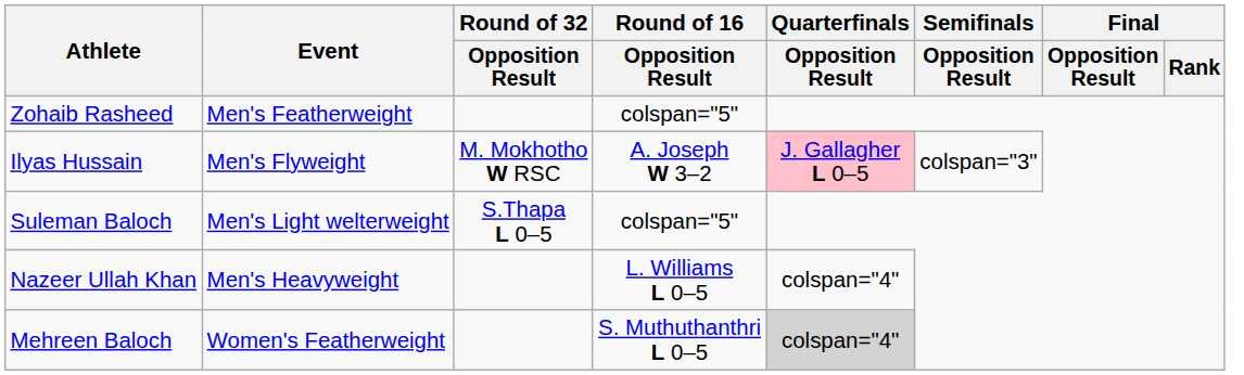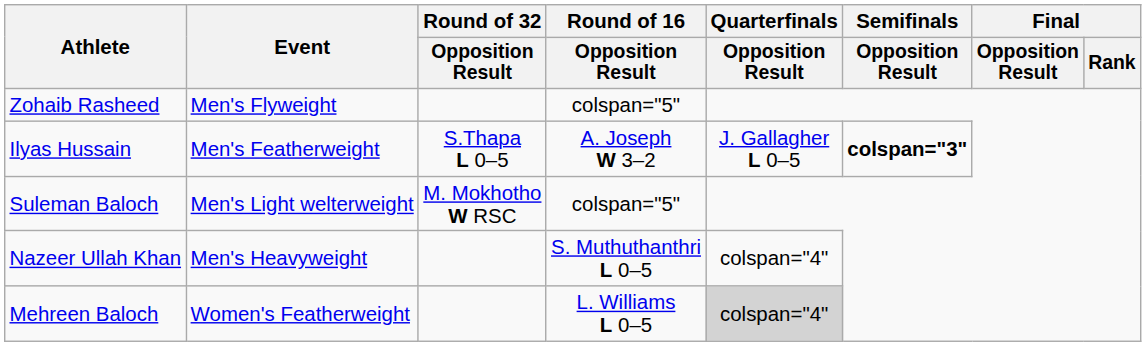Zohaib Rasheed | Event: Men's Featherweight -> Men's Flyweight
Ilyas Hussain | Event: Men's Flyweight -> Men's Featherweight
Ilyas Hussain | Round of 32 / Opposition Result: M. Mokhotho W RSC -> S.Thapa L 0–5
Ilyas Hussain | Quarterfinals / Opposition Result: pink background -> no background
Ilyas Hussain | Semifinals / Opposition Result: normal -> bold
Suleman Baloch | Round of 32 / Opposition Result: S.Thapa L 0–5 -> M. Mokhotho W RSC
Nazeer Ullah Khan | Round of 16 / Opposition Result: L. Williams L 0–5 -> S. Muthuthanthri L 0–5
Mehreen Baloch | Round of 16 / Opposition Result: S. Muthuthanthri L 0–5 -> L. Williams L 0–5
